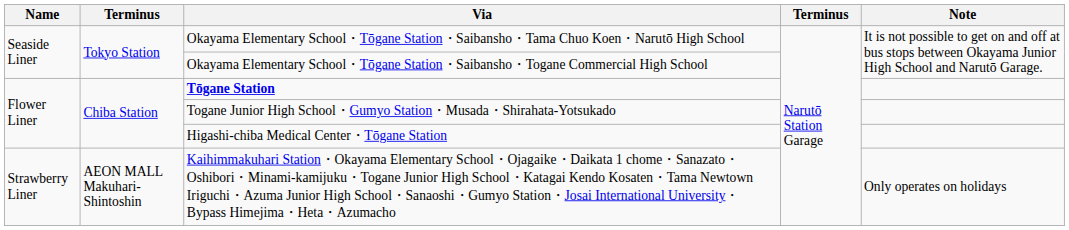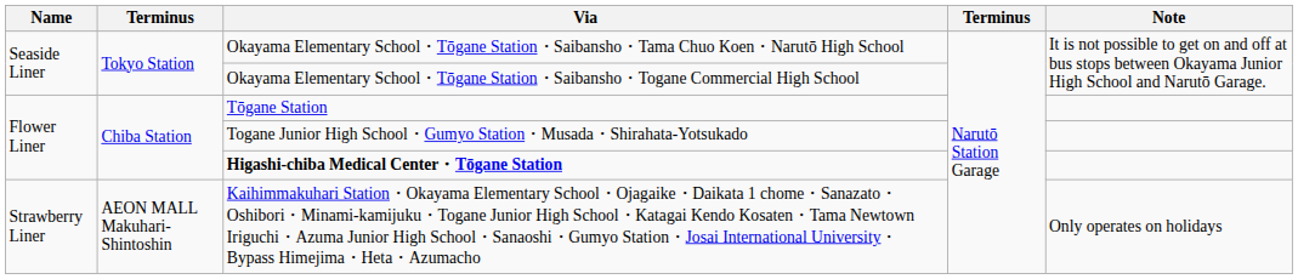Tōgane Station | Via: bold -> normal
Higashi-chiba Medical Center・Tōgane Station | Via: normal -> bold
